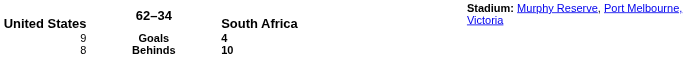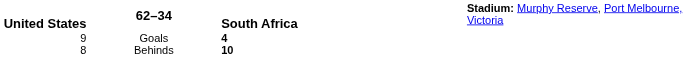9 8 | column 2: bold -> normal
